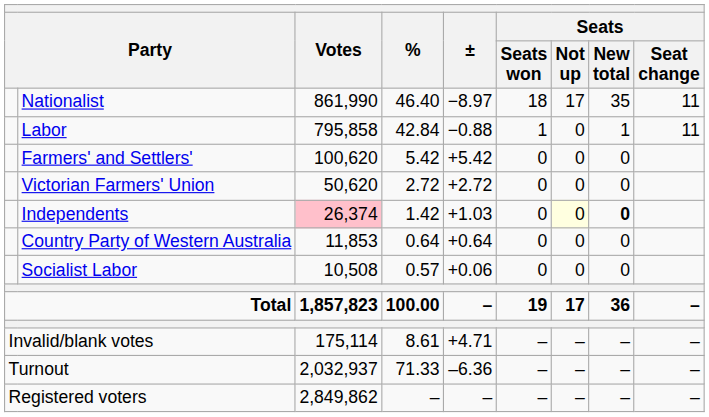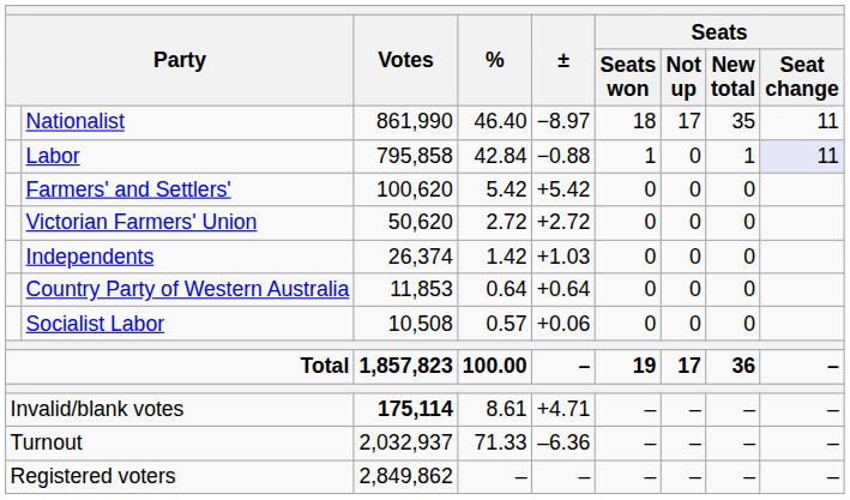Labor | Seats / Seat change: no background -> lavender background
Independents | Votes: pink background -> no background
Independents | Seats / Not up: lightyellow background -> no background
Independents | Seats / New total: bold -> normal
Invalid/blank votes | Votes: normal -> bold
